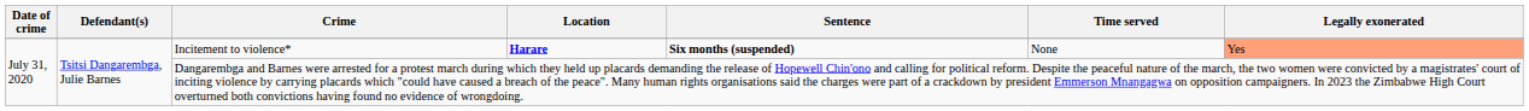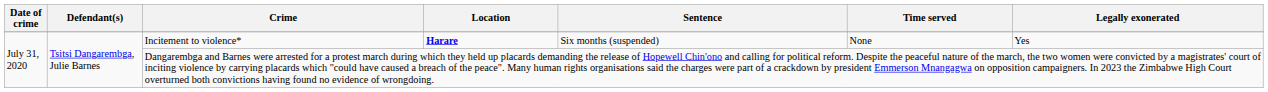Incitement to violence* | Sentence: bold -> normal
Incitement to violence* | Legally exonerated: lightsalmon background -> no background
